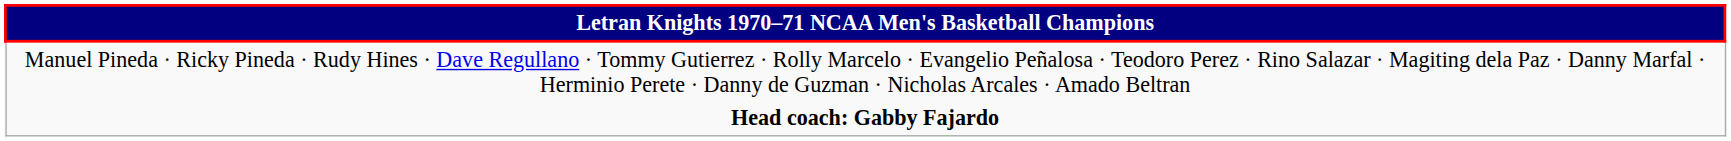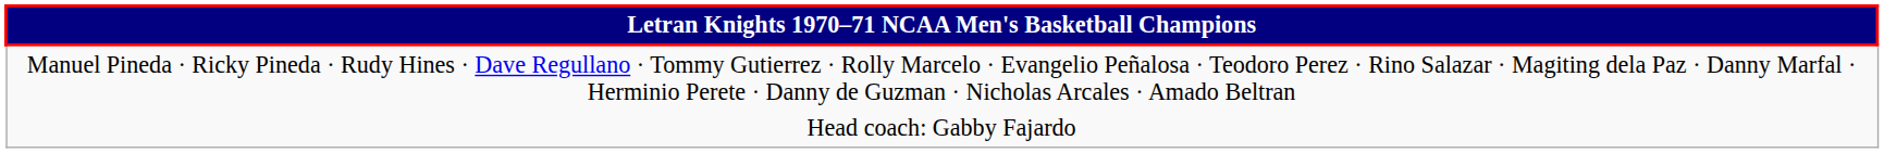row 3 | column 1: bold -> normal
